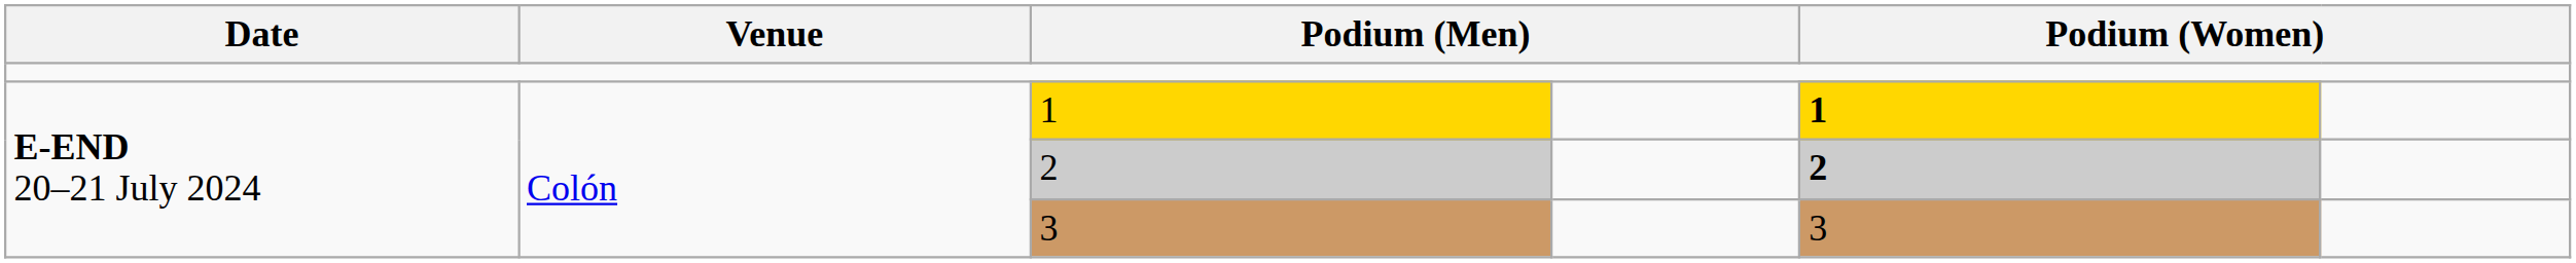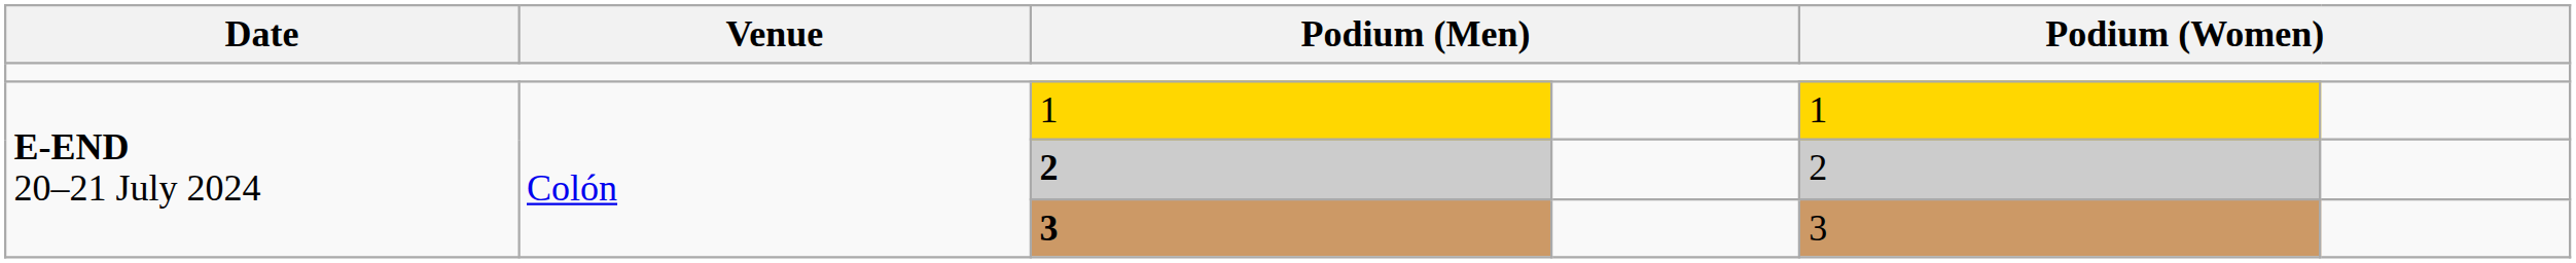row 3 | column 5: bold -> normal
row 4 | column 3: normal -> bold
row 4 | column 5: bold -> normal
row 5 | column 3: normal -> bold
